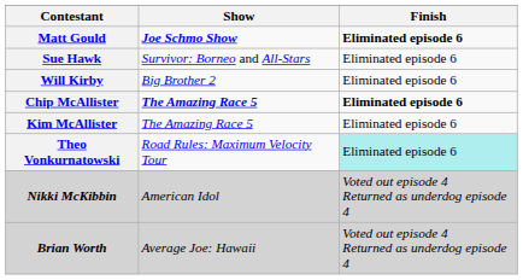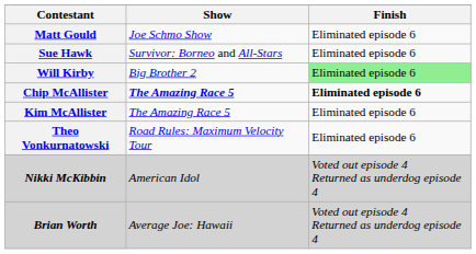Matt Gould | Show: bold -> normal
Matt Gould | Finish: bold -> normal
Will Kirby | Finish: no background -> lightgreen background
Theo Vonkurnatowski | Finish: paleturquoise background -> no background
